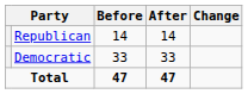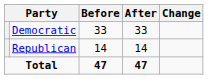rows swapped: Democratic <-> Republican
